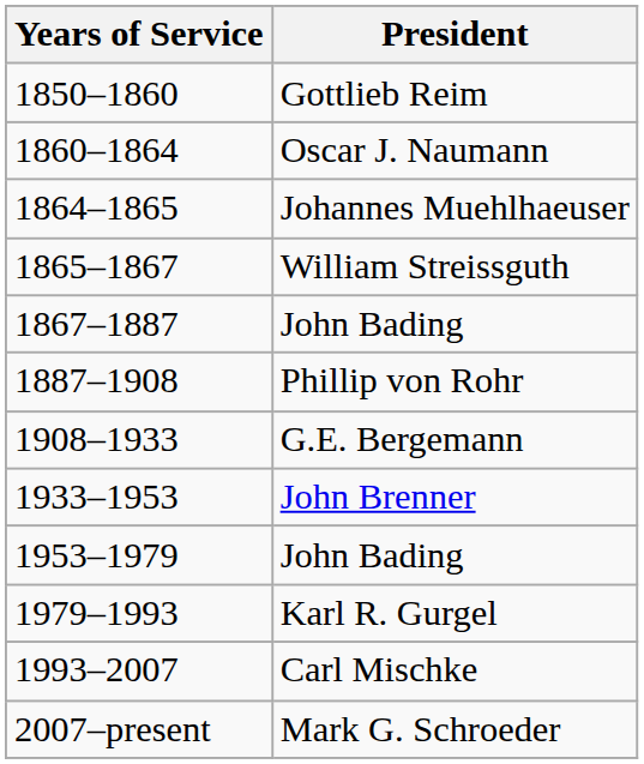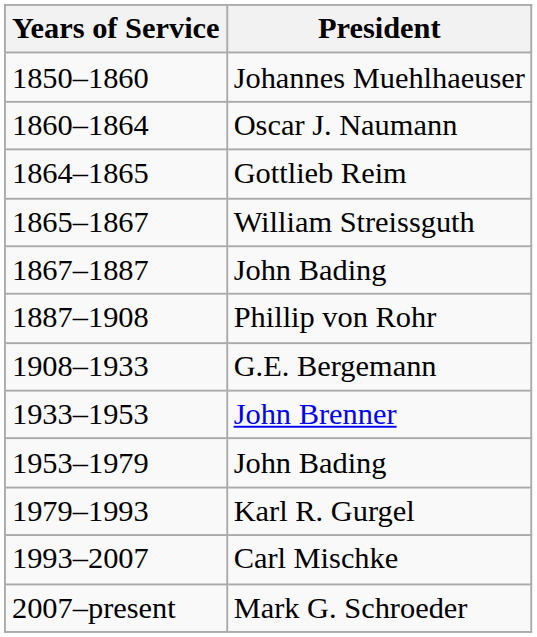row 2 | President: Gottlieb Reim -> Johannes Muehlhaeuser
row 4 | President: Johannes Muehlhaeuser -> Gottlieb Reim
